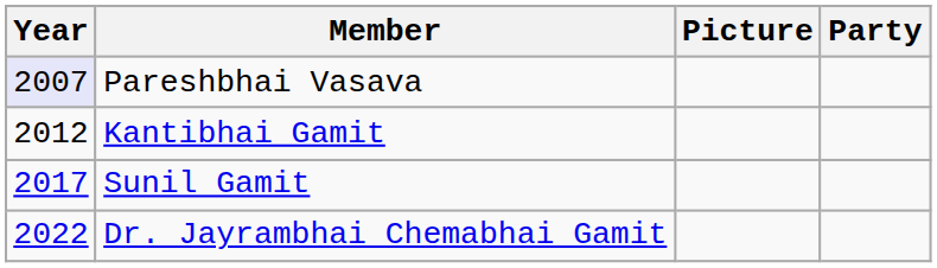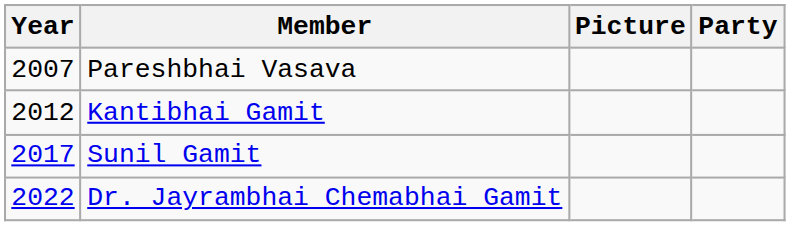Pareshbhai Vasava | Year: lavender background -> no background
